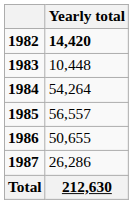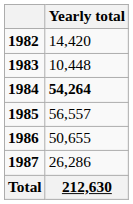1982 | Yearly total: bold -> normal
1984 | Yearly total: normal -> bold
